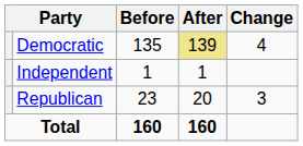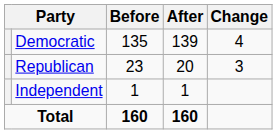Democratic | After: khaki background -> no background
rows swapped: Republican <-> Independent
